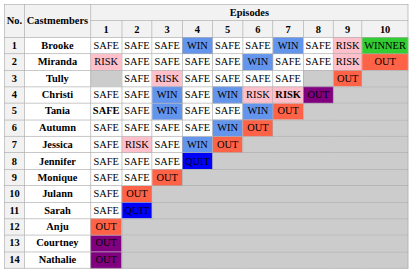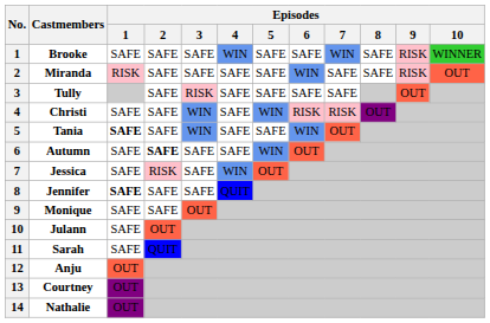Christi | Episodes / 7: bold -> normal
Autumn | Episodes / 2: normal -> bold
Jennifer | Episodes / 1: normal -> bold
